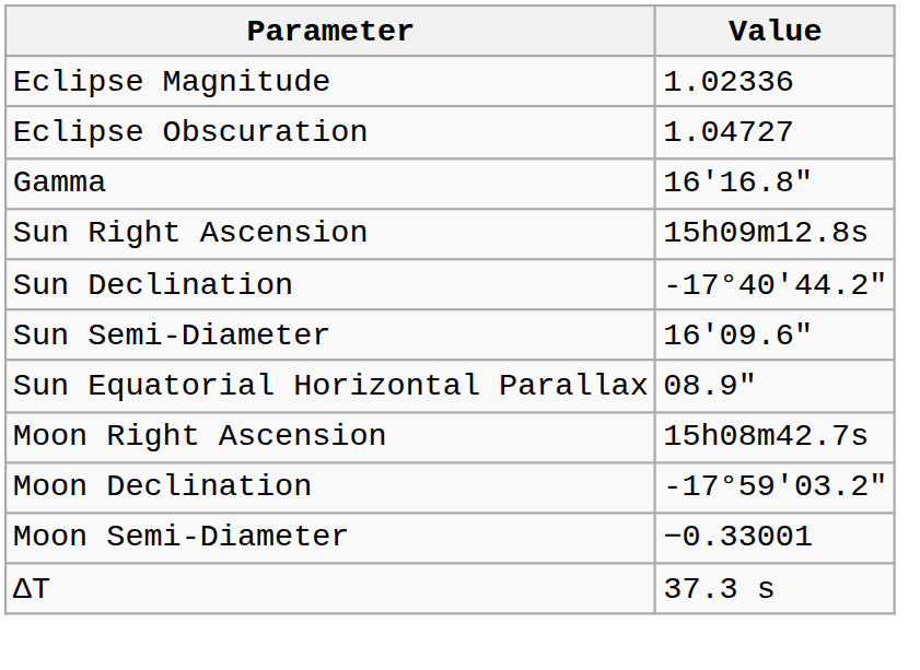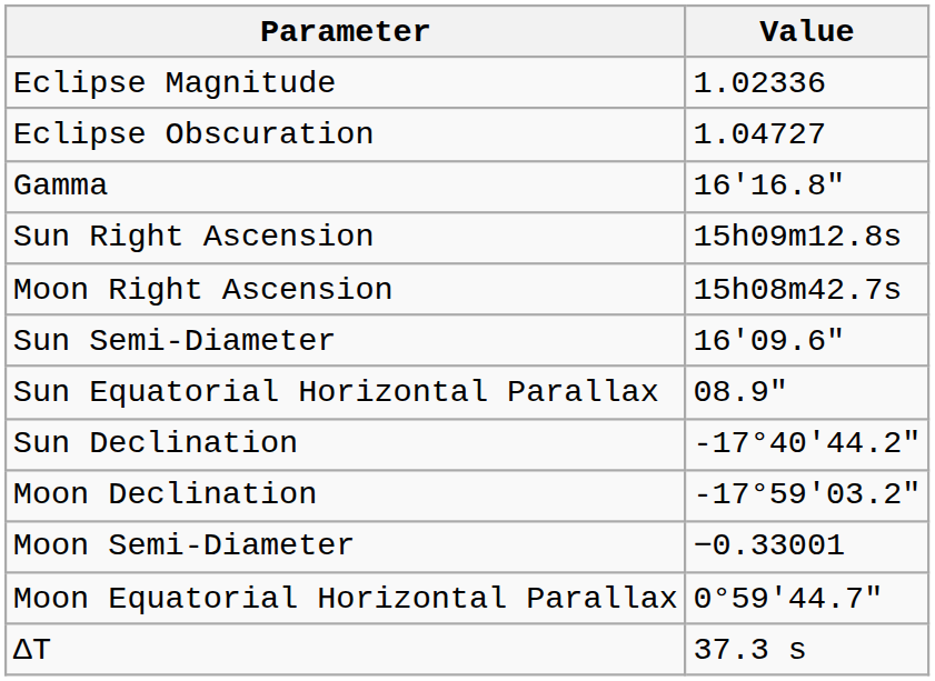rows swapped: Sun Declination <-> Moon Right Ascension
+ row: Moon Equatorial Horizontal Parallax | 0°59'44.7"
